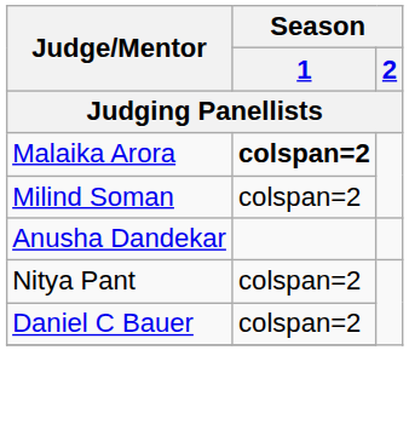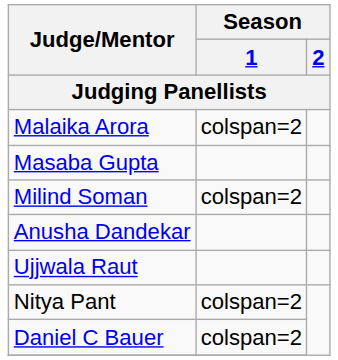Malaika Arora | Season / 1: bold -> normal
+ row: Masaba Gupta
+ row: Ujjwala Raut
